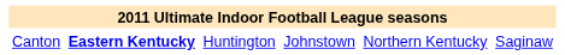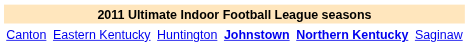Canton | column 2: bold -> normal
Canton | column 4: normal -> bold
Canton | column 5: normal -> bold
